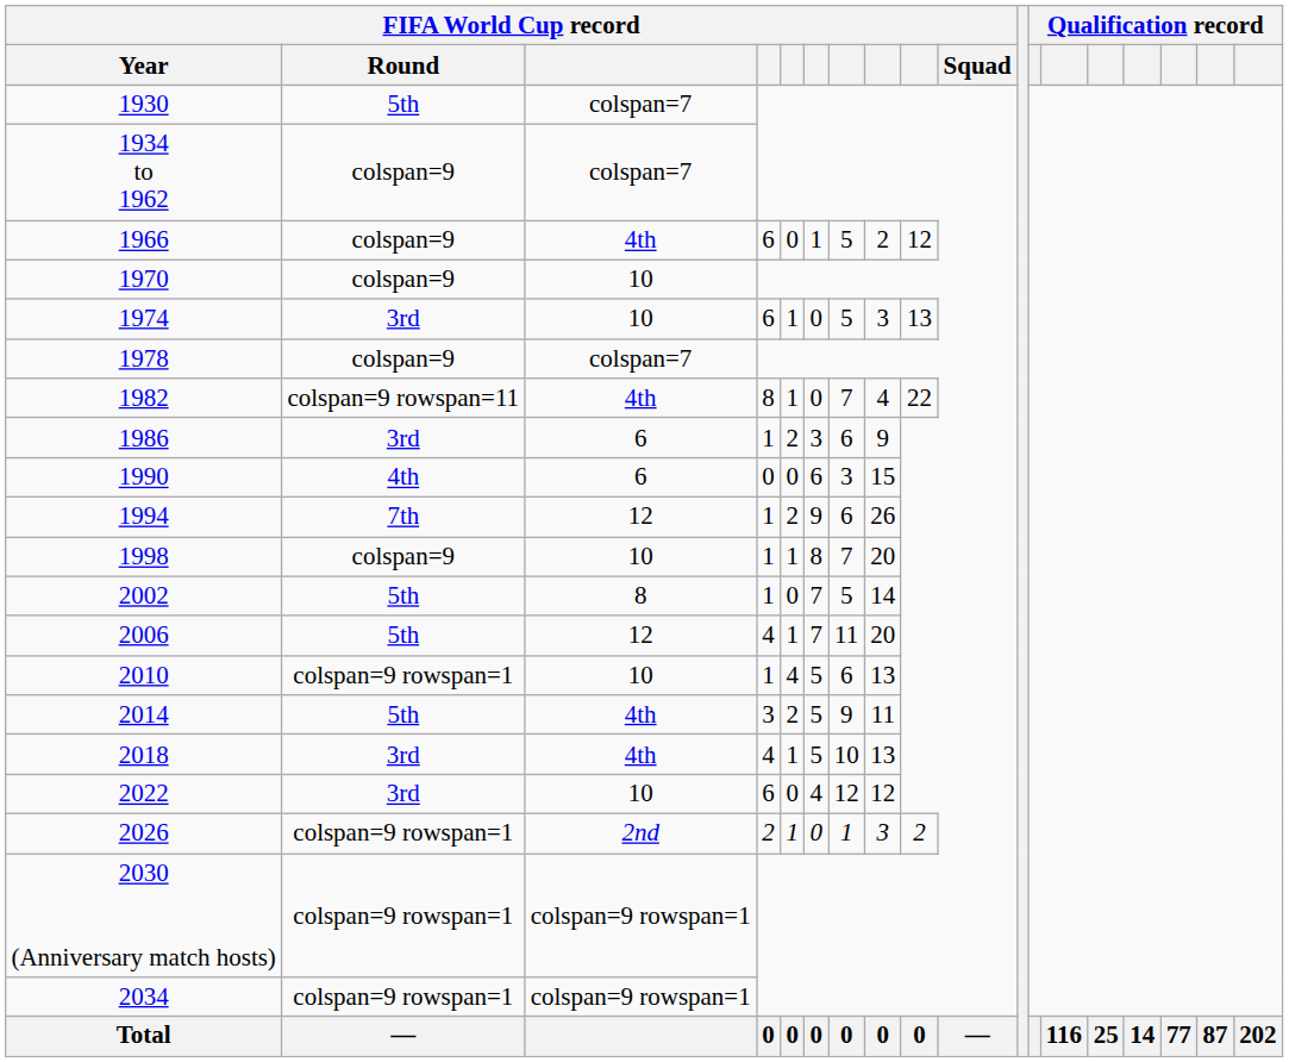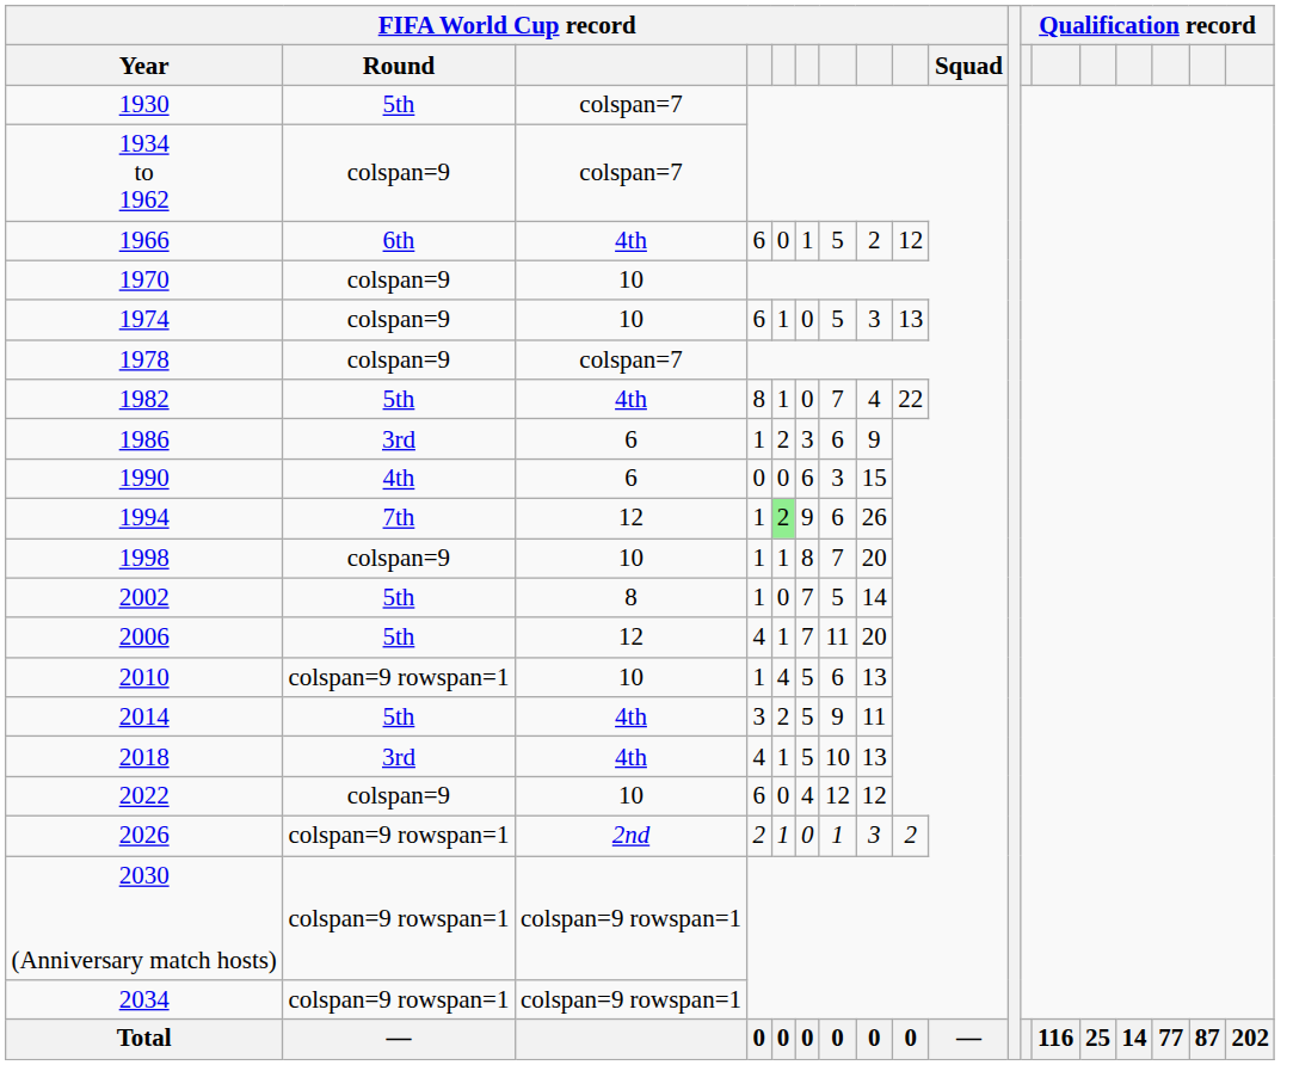1966 | FIFA World Cup record / Round: colspan=9 -> 6th
1974 | FIFA World Cup record / Round: 3rd -> colspan=9
1982 | FIFA World Cup record / Round: colspan=9 rowspan=11 -> 5th
1994 | column 5: no background -> lightgreen background
2022 | FIFA World Cup record / Round: 3rd -> colspan=9
